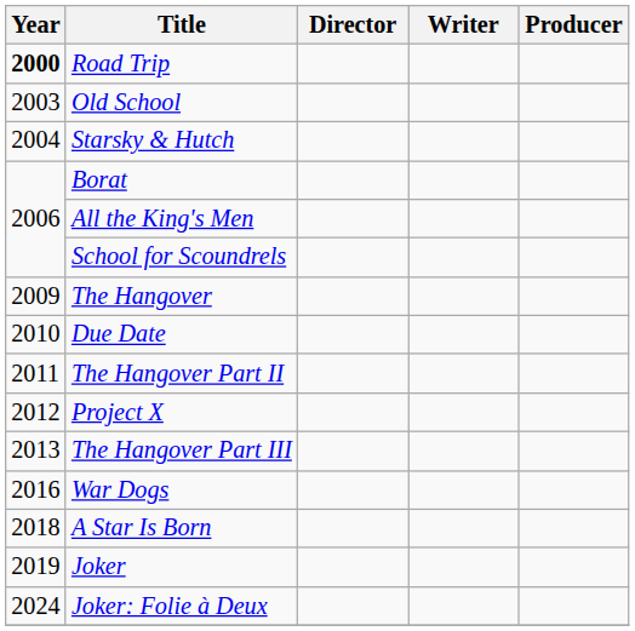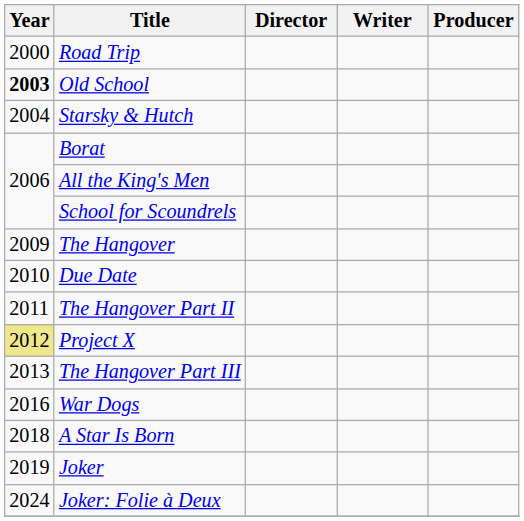Road Trip | Year: bold -> normal
Old School | Year: normal -> bold
Project X | Year: no background -> khaki background
